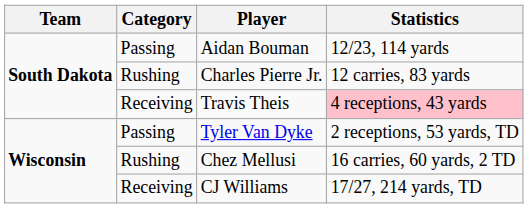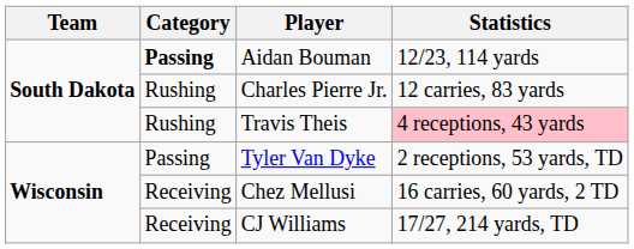Aidan Bouman | Category: normal -> bold
Travis Theis | Category: Receiving -> Rushing
Chez Mellusi | Category: Rushing -> Receiving
